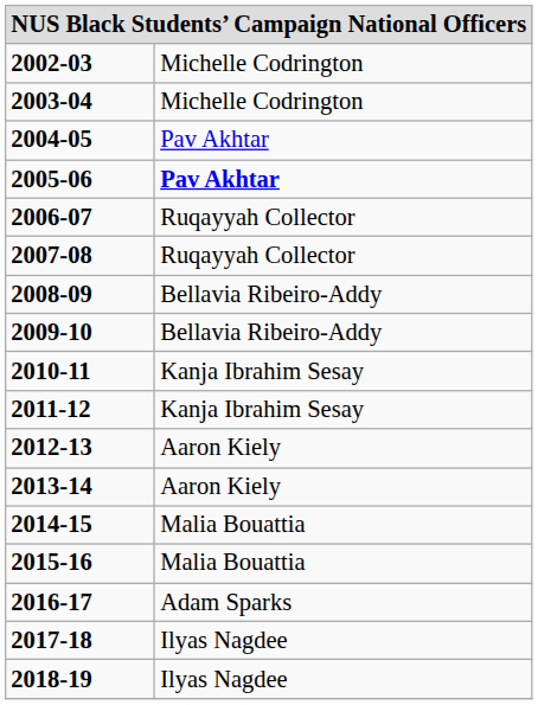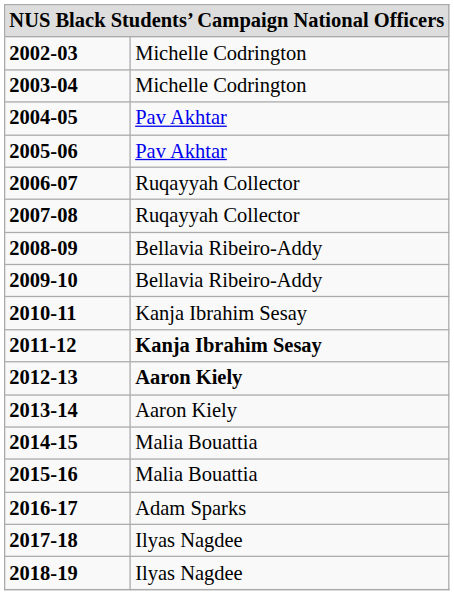2005-06 | column 2: bold -> normal
2011-12 | column 2: normal -> bold
2012-13 | column 2: normal -> bold
